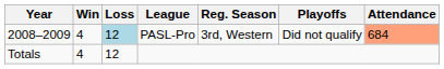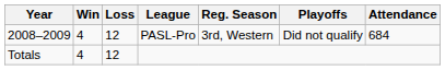2008–2009 | Loss: lightblue background -> no background
2008–2009 | Attendance: lightsalmon background -> no background
